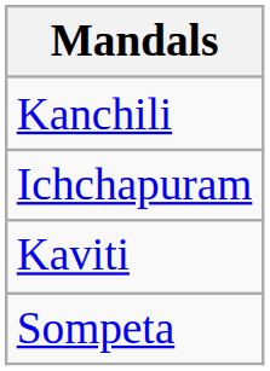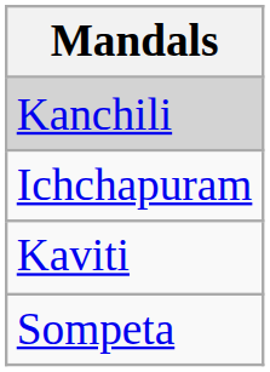row 2 | column 1: no background -> lightgrey background
